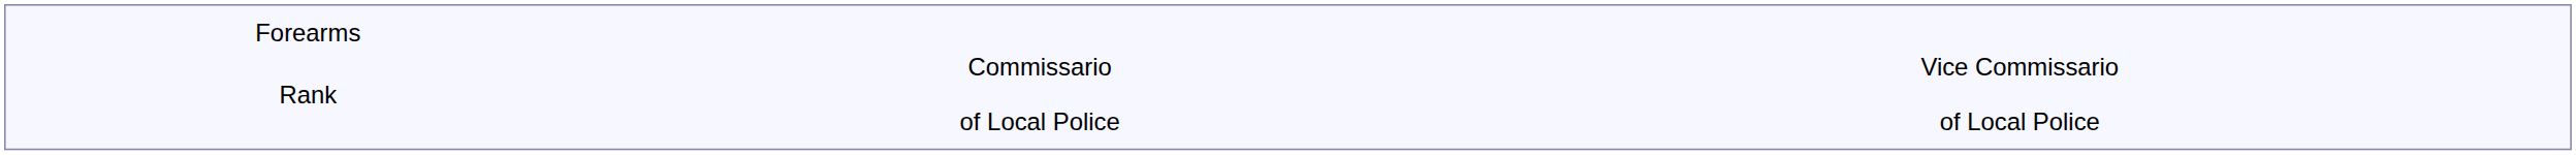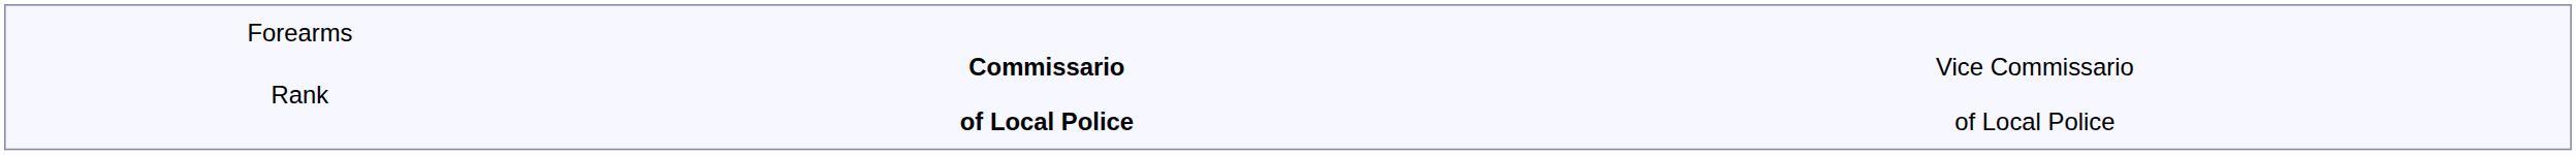Rank | column 2: normal -> bold
